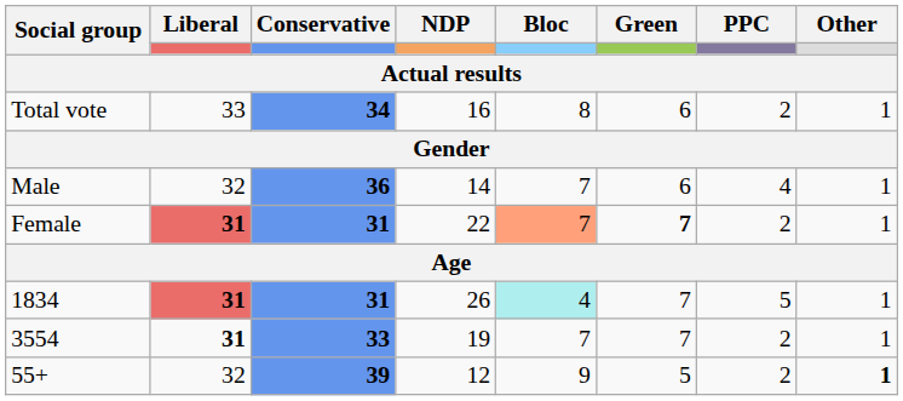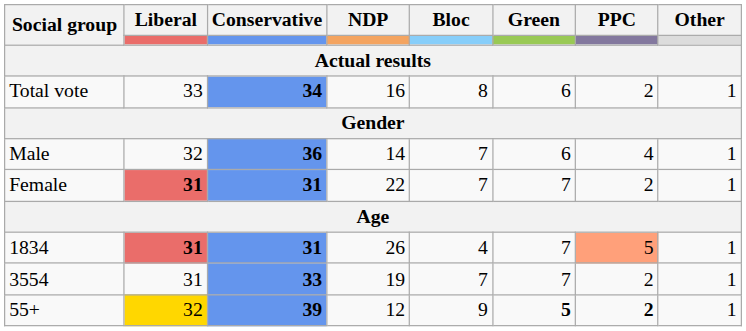Female | Bloc: lightsalmon background -> no background
Female | Green: bold -> normal
1834 | Bloc: paleturquoise background -> no background
1834 | PPC: no background -> lightsalmon background
3554 | Liberal: bold -> normal
55+ | Liberal: no background -> gold background
55+ | Green: normal -> bold
55+ | PPC: normal -> bold
55+ | Other: bold -> normal
